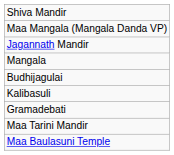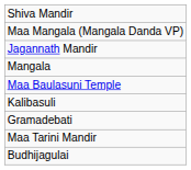row 5 | column 1: Budhijagulai -> Maa Baulasuni Temple
row 9 | column 1: Maa Baulasuni Temple -> Budhijagulai
